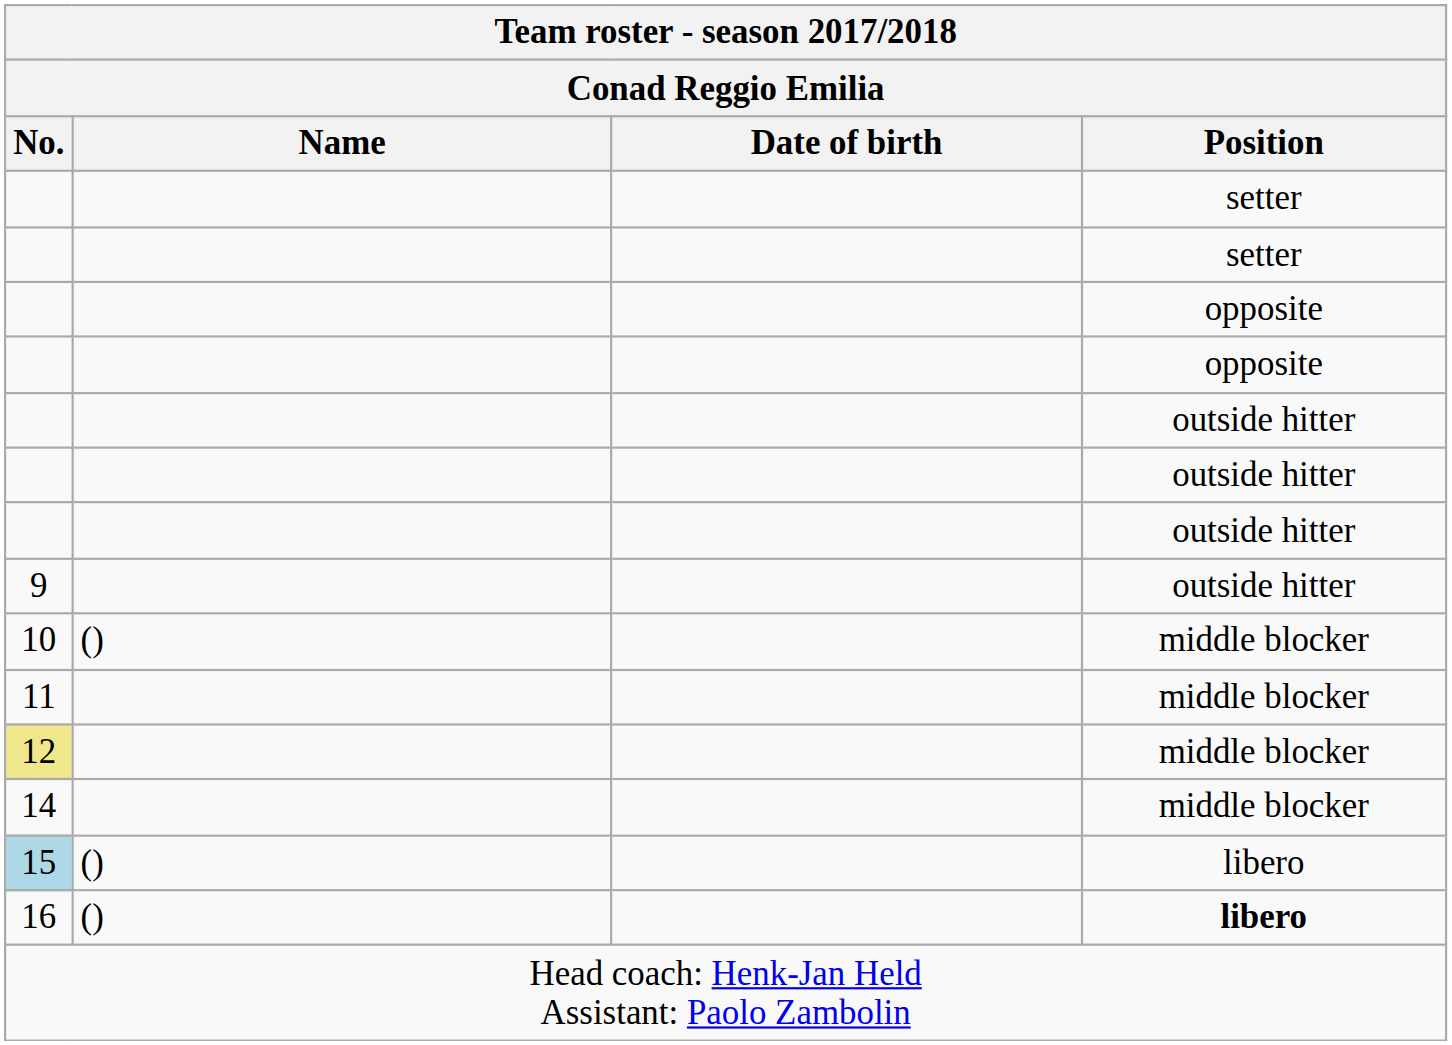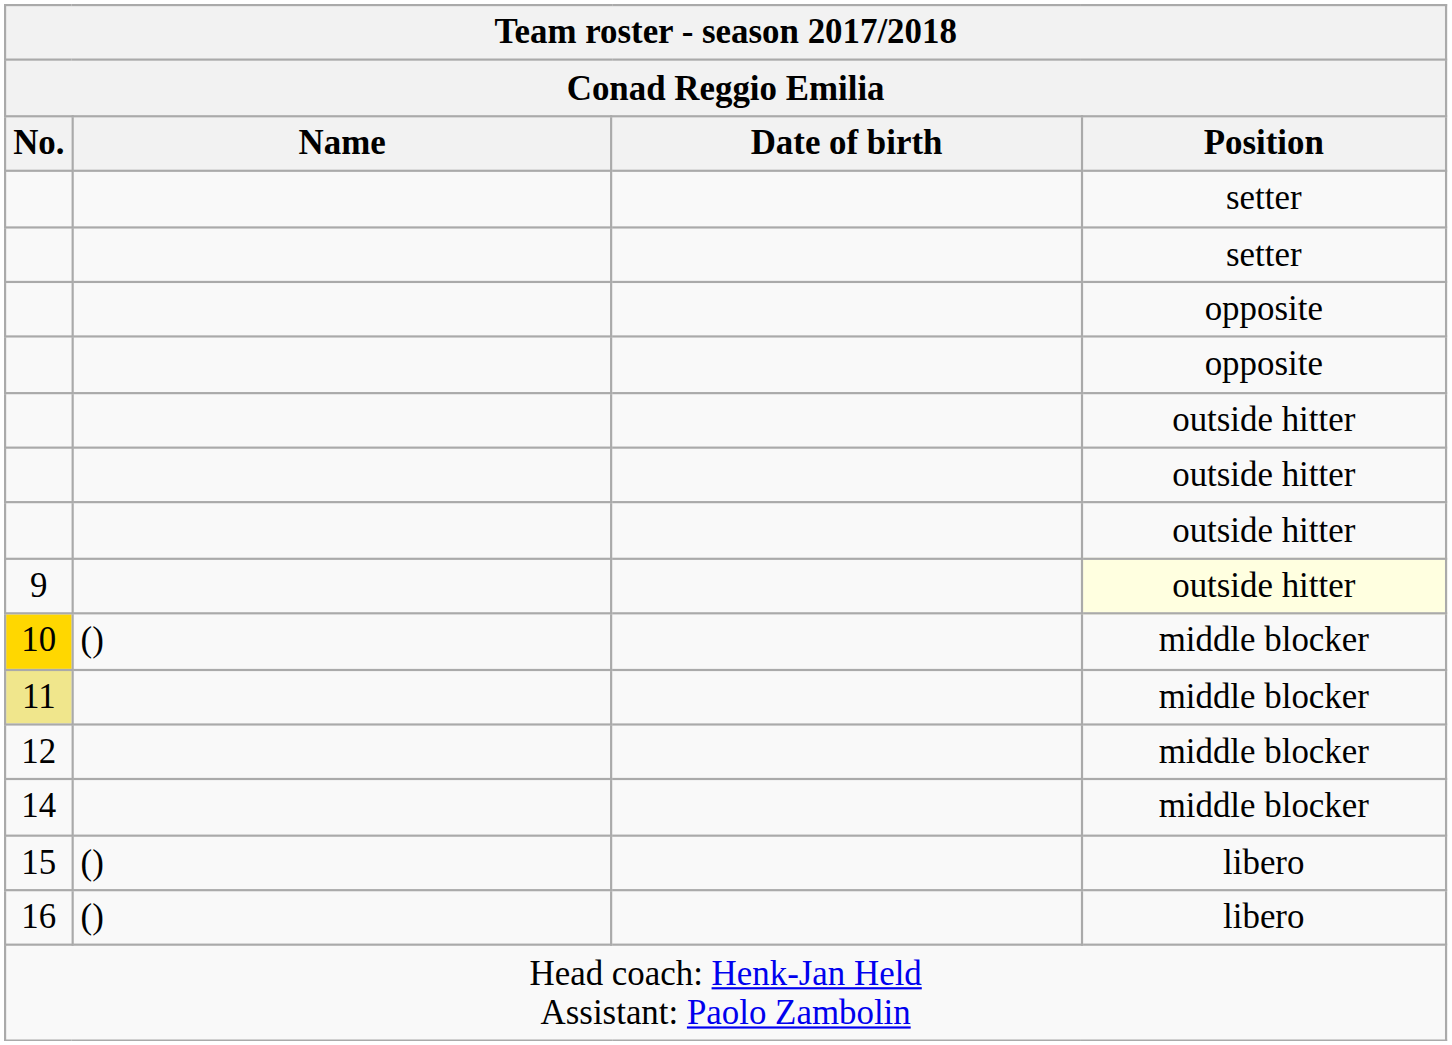9 | Position: no background -> lightyellow background
10 | No.: no background -> gold background
11 | No.: no background -> khaki background
12 | No.: khaki background -> no background
15 | No.: lightblue background -> no background
16 | Position: bold -> normal
